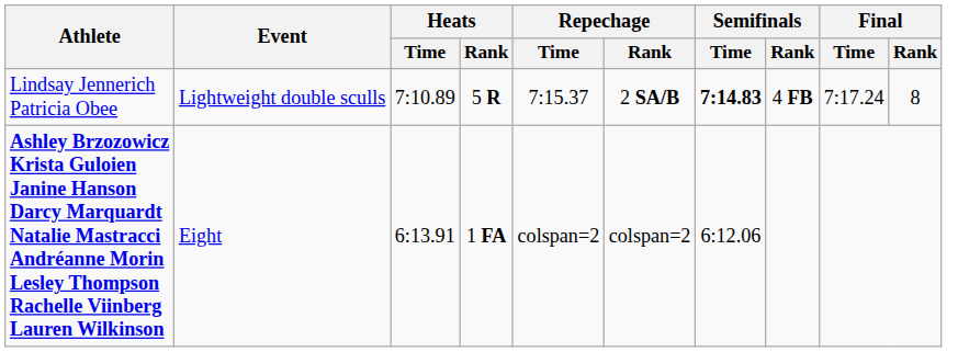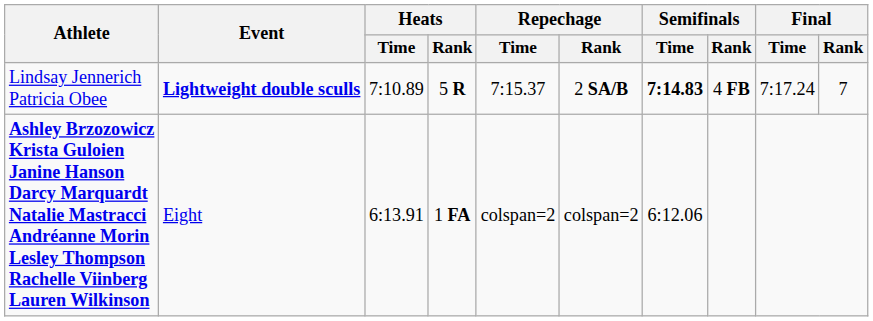Lindsay Jennerich Patricia Obee | Event: normal -> bold
Lindsay Jennerich Patricia Obee | Final / Rank: 8 -> 7
